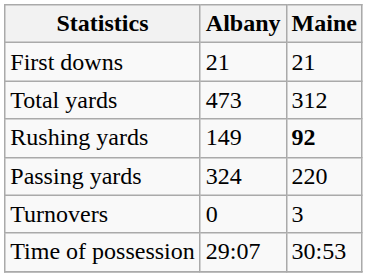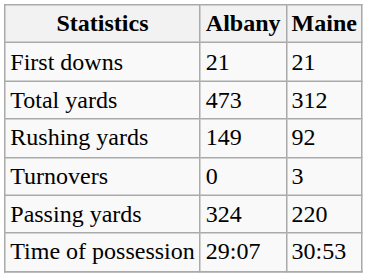Rushing yards | Maine: bold -> normal
rows swapped: Passing yards <-> Turnovers
